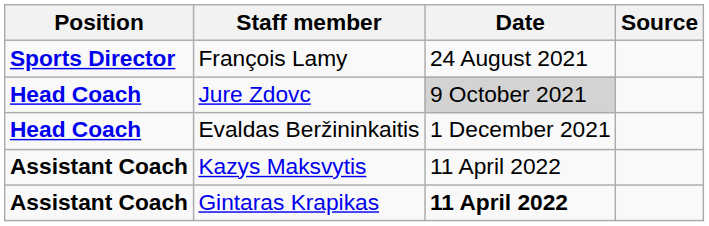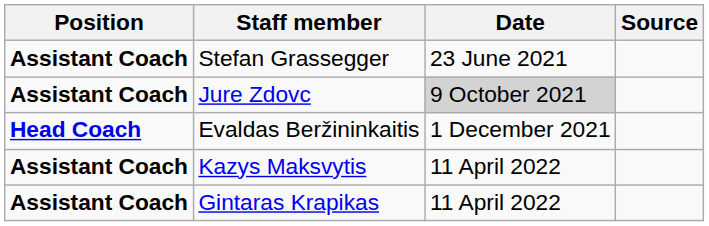+ row: Assistant Coach | Stefan Grassegger | 23 June 2021
- row: Sports Director | François Lamy | 24 August 2021
Jure Zdovc | Position: Head Coach -> Assistant Coach
Gintaras Krapikas | Date: bold -> normal
